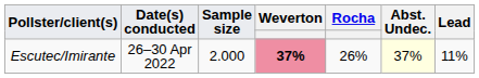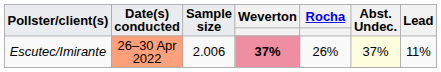Escutec/Imirante | Date(s) conducted: no background -> lightsalmon background
Escutec/Imirante | Sample size: 2.000 -> 2.006
